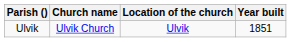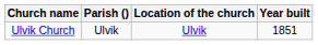columns swapped: Parish () <-> Church name
